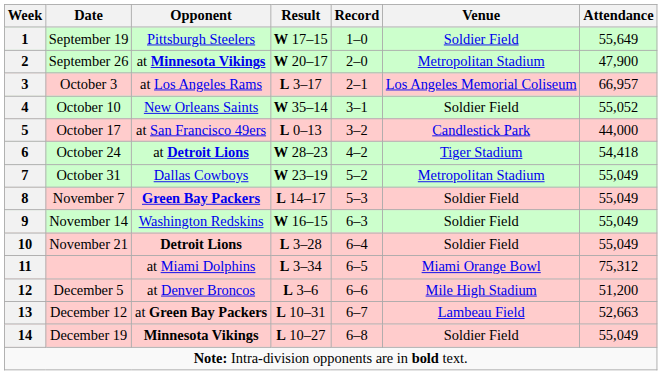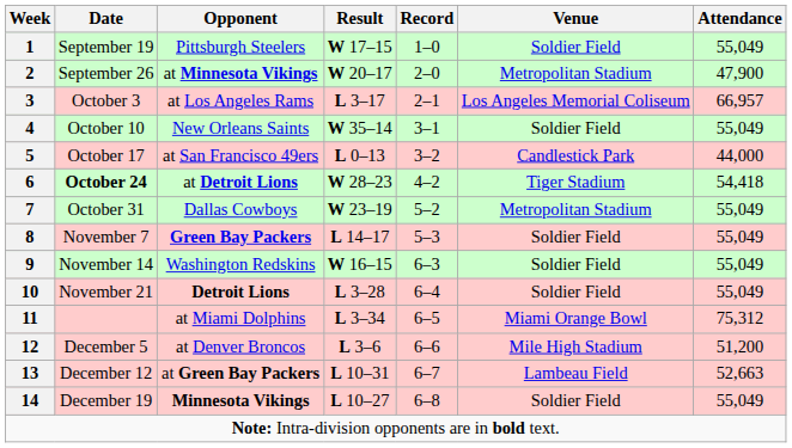1 | Attendance: 55,649 -> 55,049
4 | Attendance: 55,052 -> 55,049
6 | Date: normal -> bold
